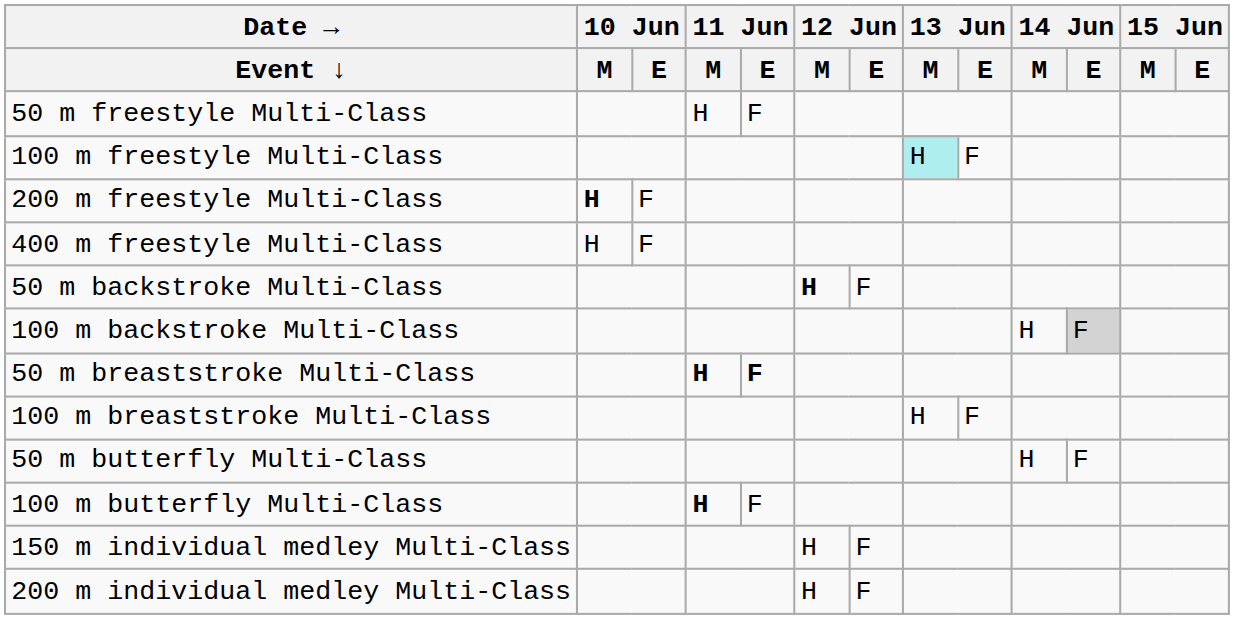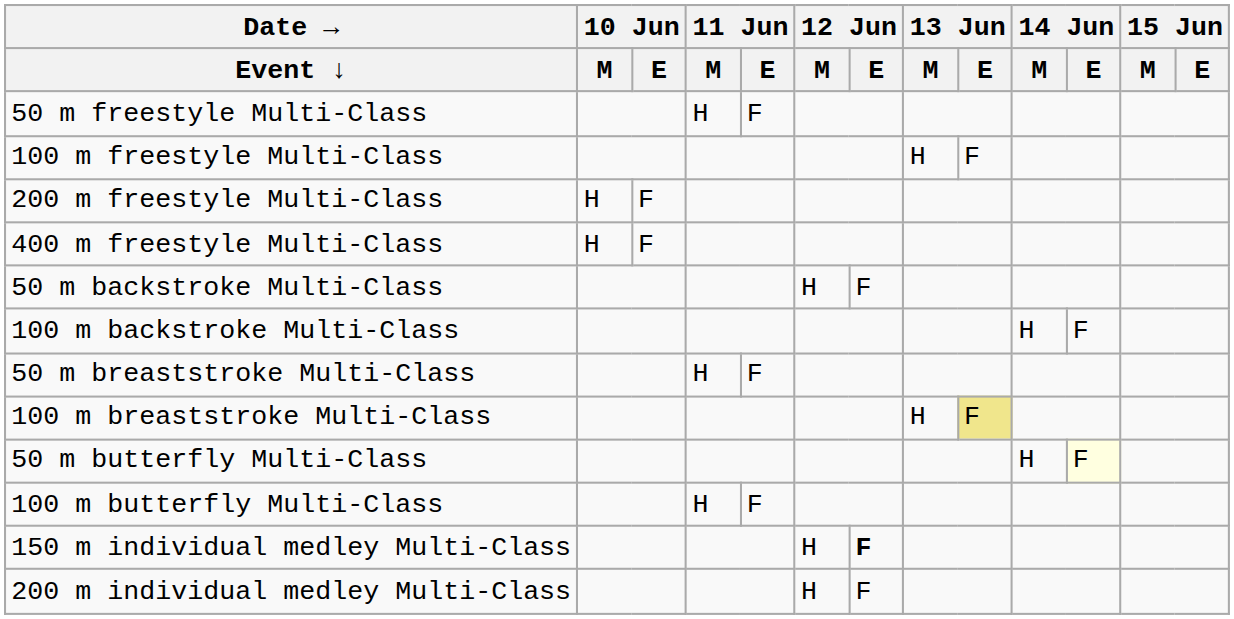100 m freestyle Multi-Class | 13 Jun / M: paleturquoise background -> no background
200 m freestyle Multi-Class | 10 Jun / M: bold -> normal
50 m backstroke Multi-Class | 12 Jun / M: bold -> normal
100 m backstroke Multi-Class | 14 Jun / E: lightgrey background -> no background
50 m breaststroke Multi-Class | 11 Jun / M: bold -> normal
50 m breaststroke Multi-Class | 11 Jun / E: bold -> normal
100 m breaststroke Multi-Class | 13 Jun / E: no background -> khaki background
50 m butterfly Multi-Class | 14 Jun / E: no background -> lightyellow background
100 m butterfly Multi-Class | 11 Jun / M: bold -> normal
150 m individual medley Multi-Class | 12 Jun / E: normal -> bold
